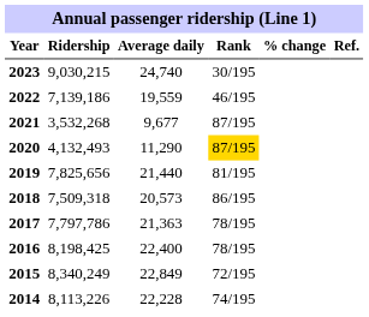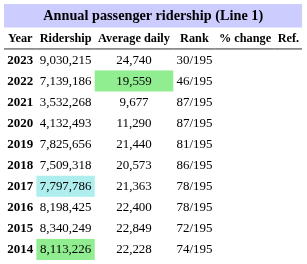2022 | Average daily: no background -> lightgreen background
2020 | Rank: gold background -> no background
2017 | Ridership: no background -> paleturquoise background
2014 | Ridership: no background -> lightgreen background
